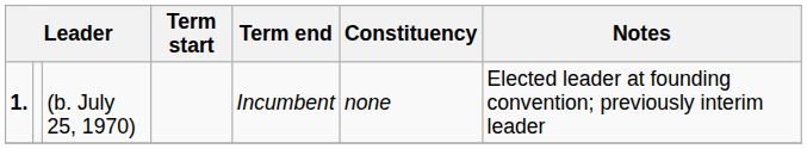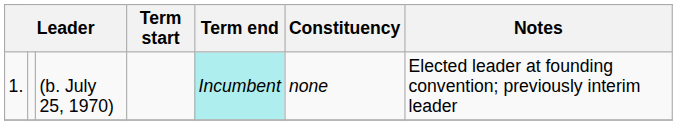(b. July 25, 1970) | column 1: bold -> normal
(b. July 25, 1970) | Term end: no background -> paleturquoise background
